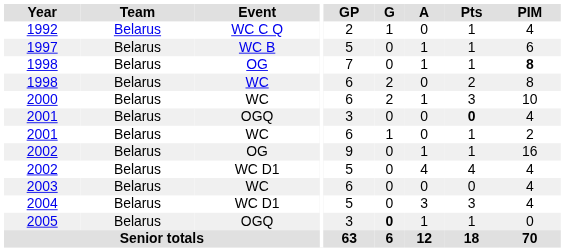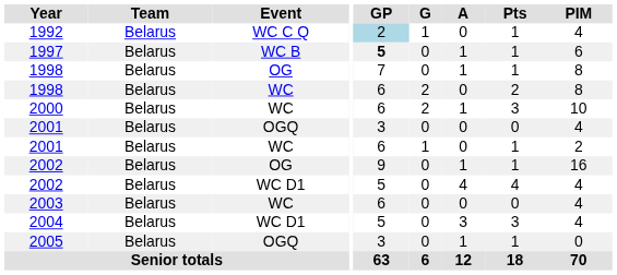1992 | GP: no background -> lightblue background
1997 | GP: normal -> bold
1998 / OG | PIM: bold -> normal
2001 / OGQ | Pts: bold -> normal
2005 | G: bold -> normal
